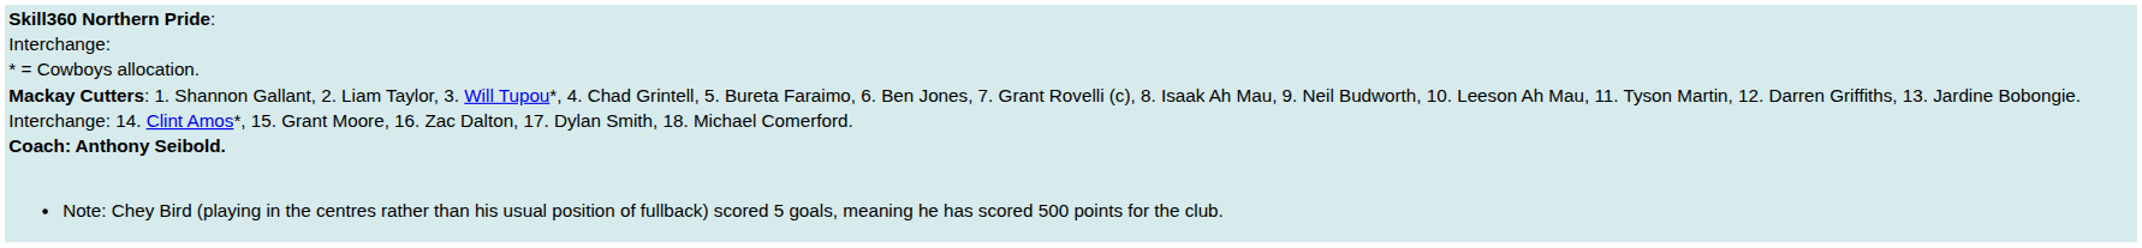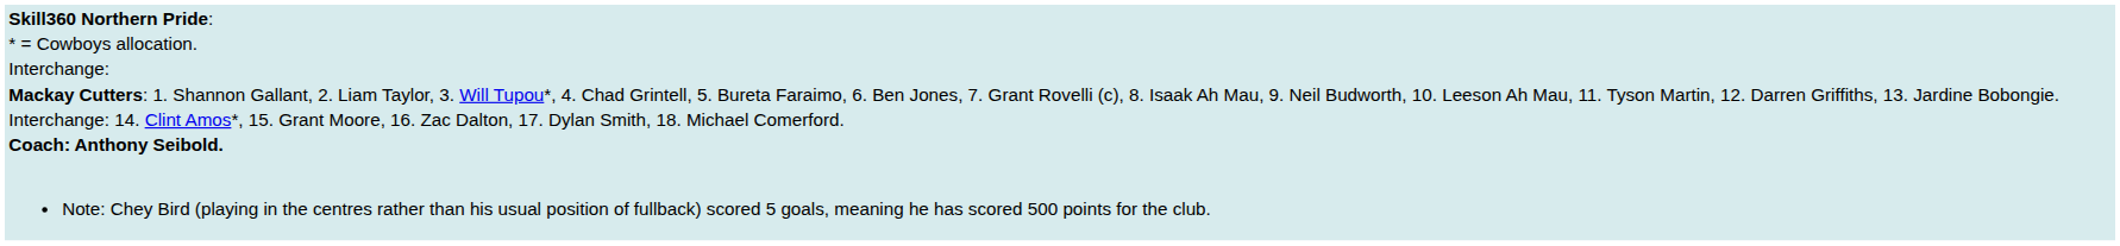row 2 | column 1: Interchange: -> * = Cowboys allocation.
row 3 | column 1: * = Cowboys allocation. -> Interchange:
